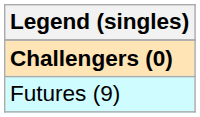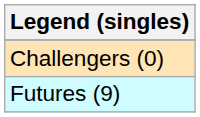row 2 | column 1: bold -> normal
